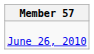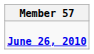row 2 | column 1: normal -> bold
